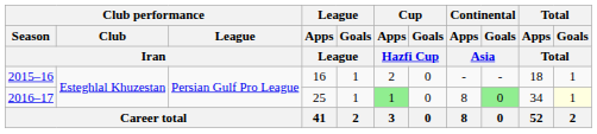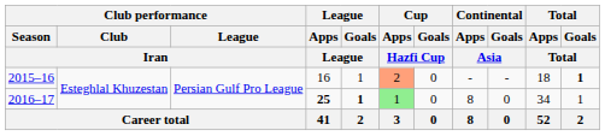2015–16 | Cup / Apps / Hazfi Cup: no background -> lightsalmon background
2015–16 | Total / Goals / Total: normal -> bold
2016–17 | League / Apps / League: normal -> bold
2016–17 | League / Goals / League: normal -> bold
2016–17 | Continental / Goals / Asia: lightgreen background -> no background
2016–17 | Total / Goals / Total: lightyellow background -> no background
